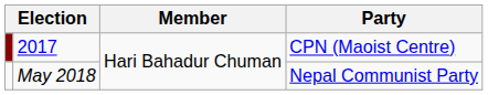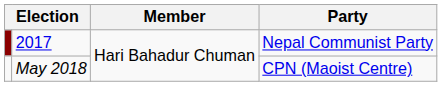2017 | Party: CPN (Maoist Centre) -> Nepal Communist Party
May 2018 | Party: Nepal Communist Party -> CPN (Maoist Centre)
